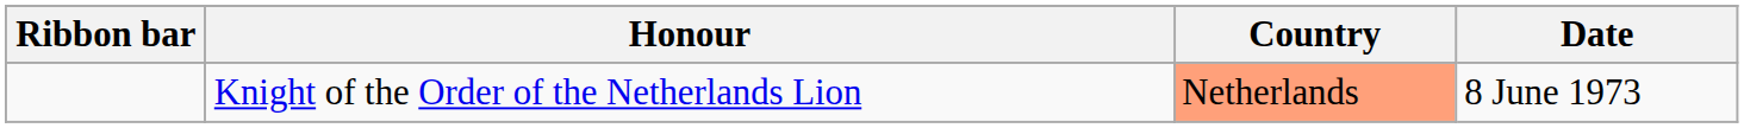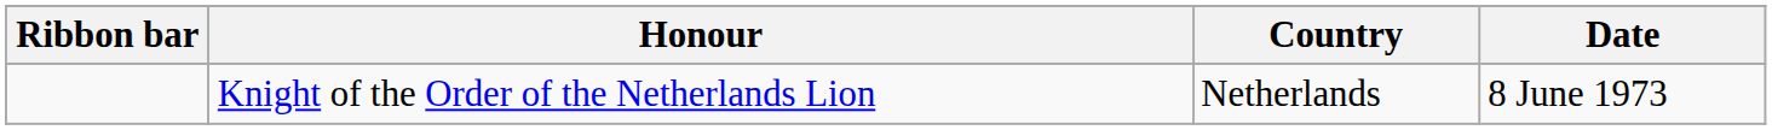Knight of the Order of the Netherlands Lion | Country: lightsalmon background -> no background
